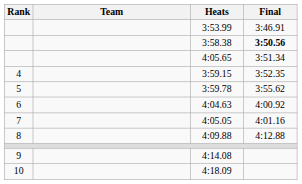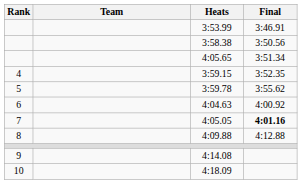3:58.38 | Final: bold -> normal
4:05.05 | Final: normal -> bold
